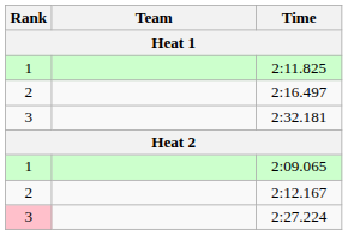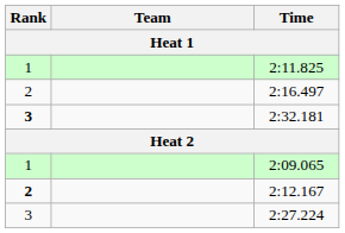2:32.181 | Rank: normal -> bold
2:12.167 | Rank: normal -> bold
2:27.224 | Rank: pink background -> no background
